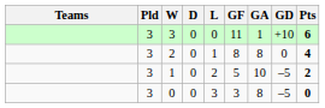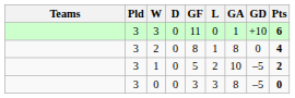columns swapped: L <-> GF
